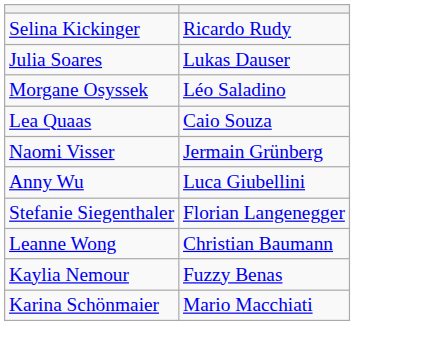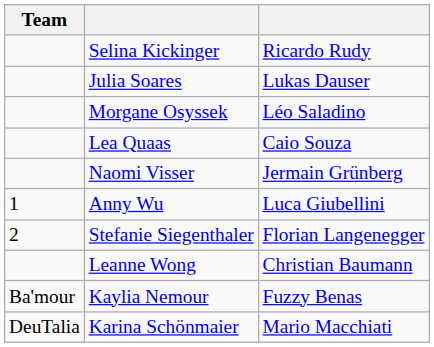+ column: Team | 1 | 2 | Ba'mour | DeuTalia
